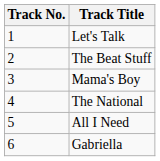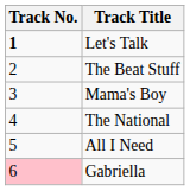Let's Talk | Track No.: normal -> bold
Gabriella | Track No.: no background -> pink background
